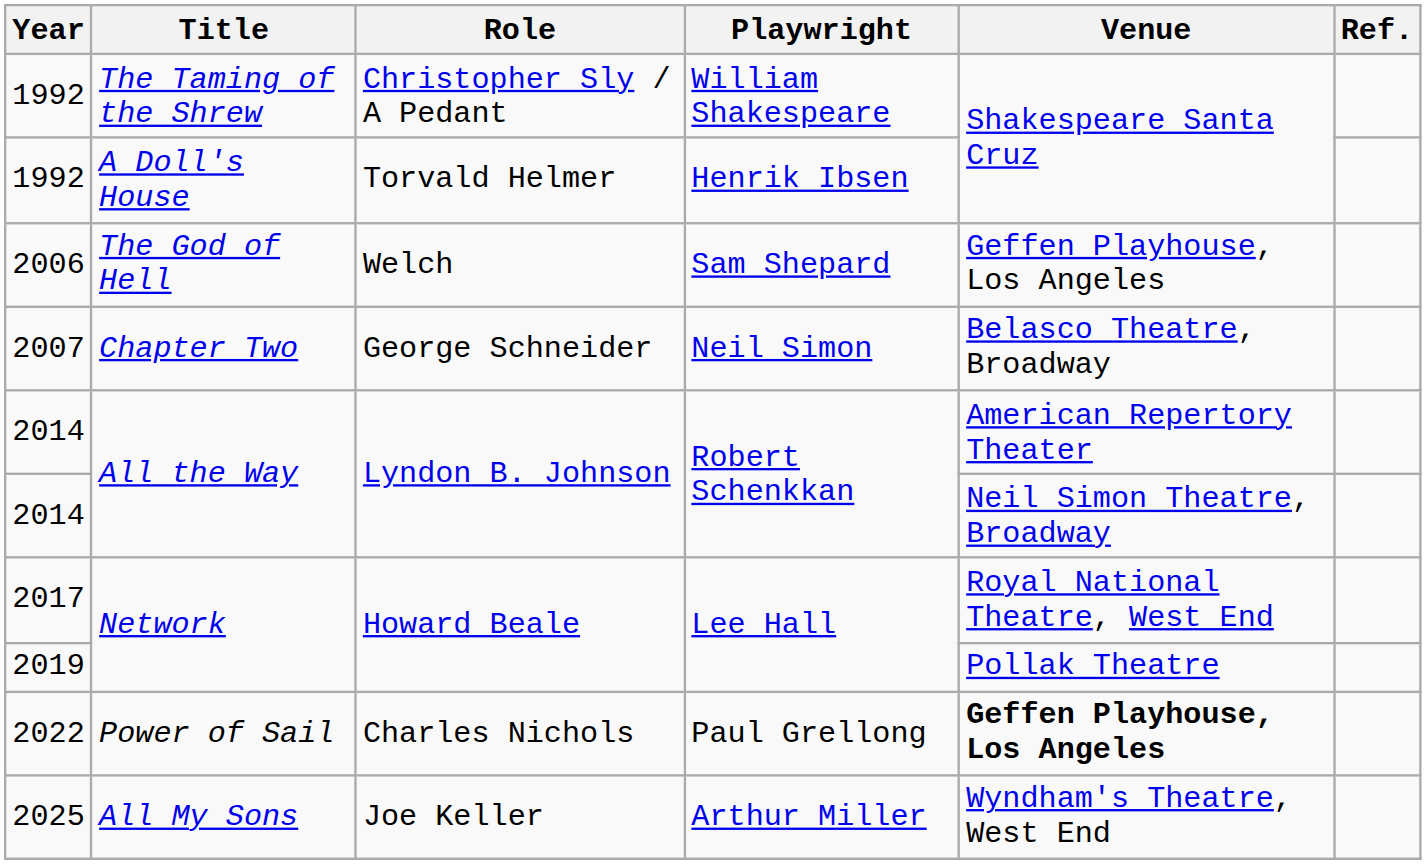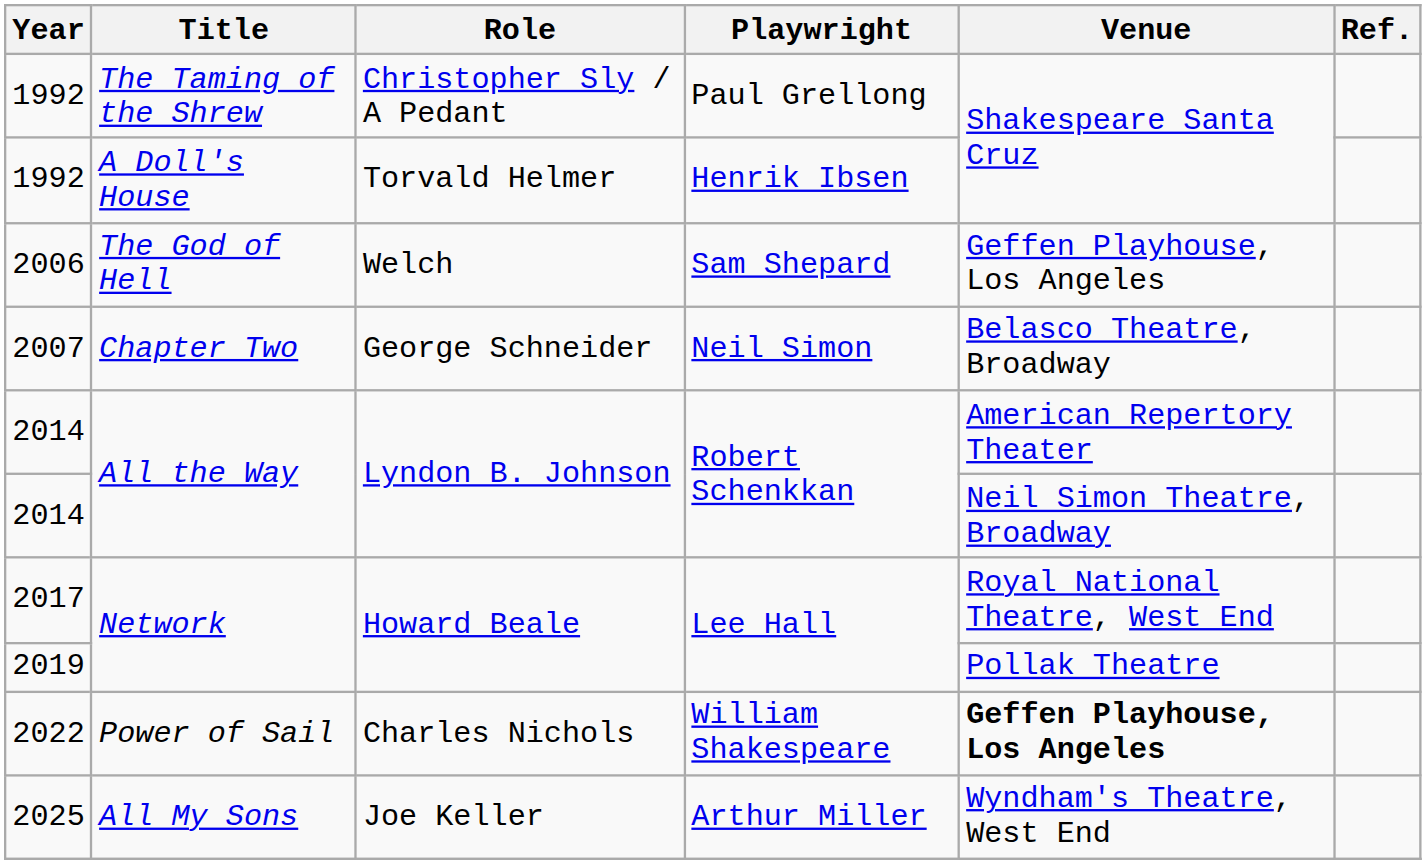1992 / The Taming of the Shrew | Playwright: William Shakespeare -> Paul Grellong
2022 | Playwright: Paul Grellong -> William Shakespeare
